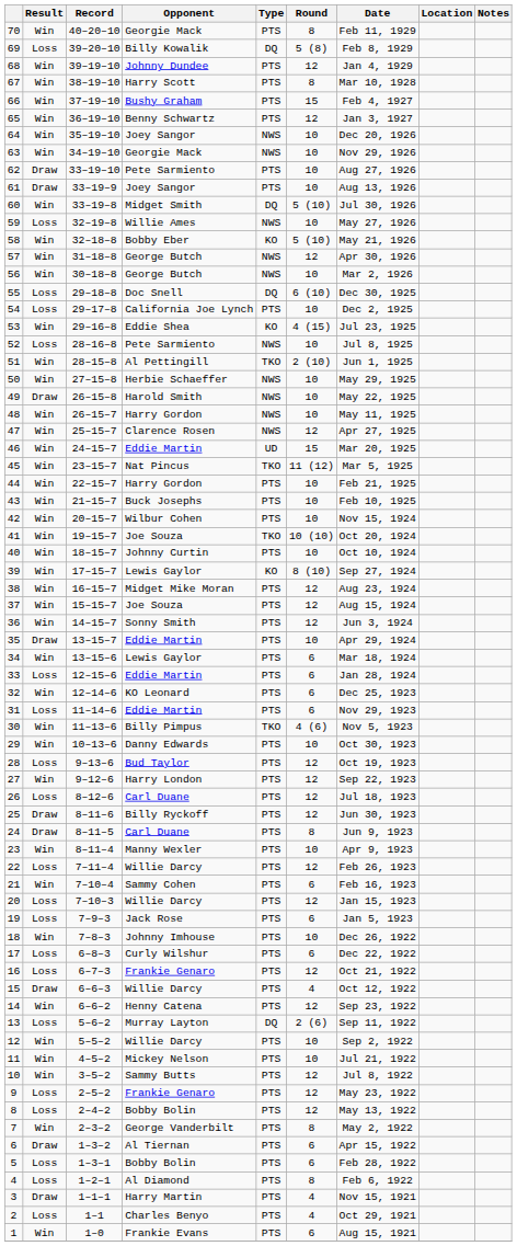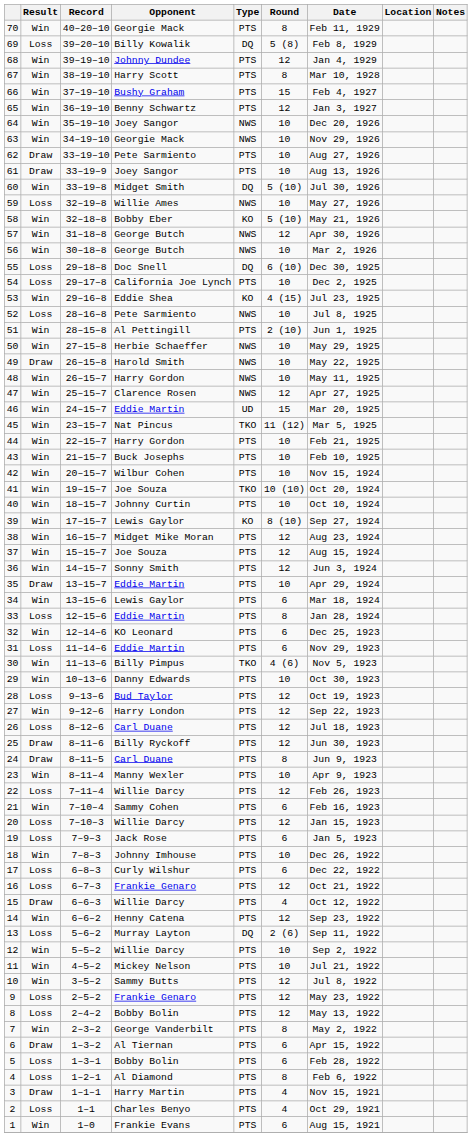51 | Type: TKO -> PTS
33 | Round: 6 -> 8
